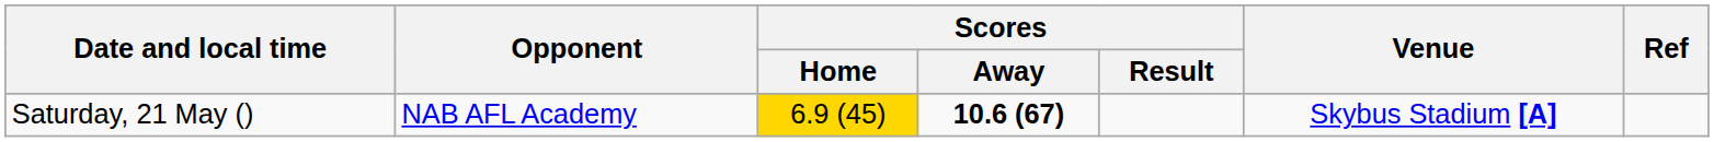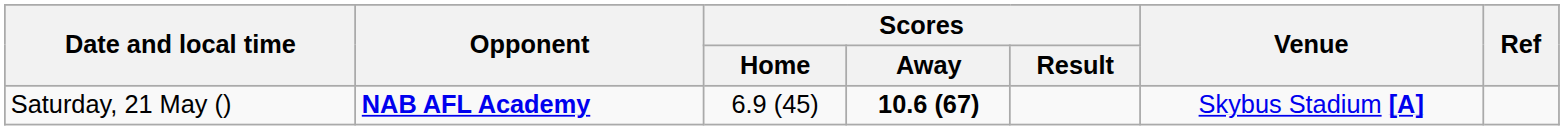Saturday, 21 May () | Opponent: normal -> bold
Saturday, 21 May () | Scores / Home: gold background -> no background
